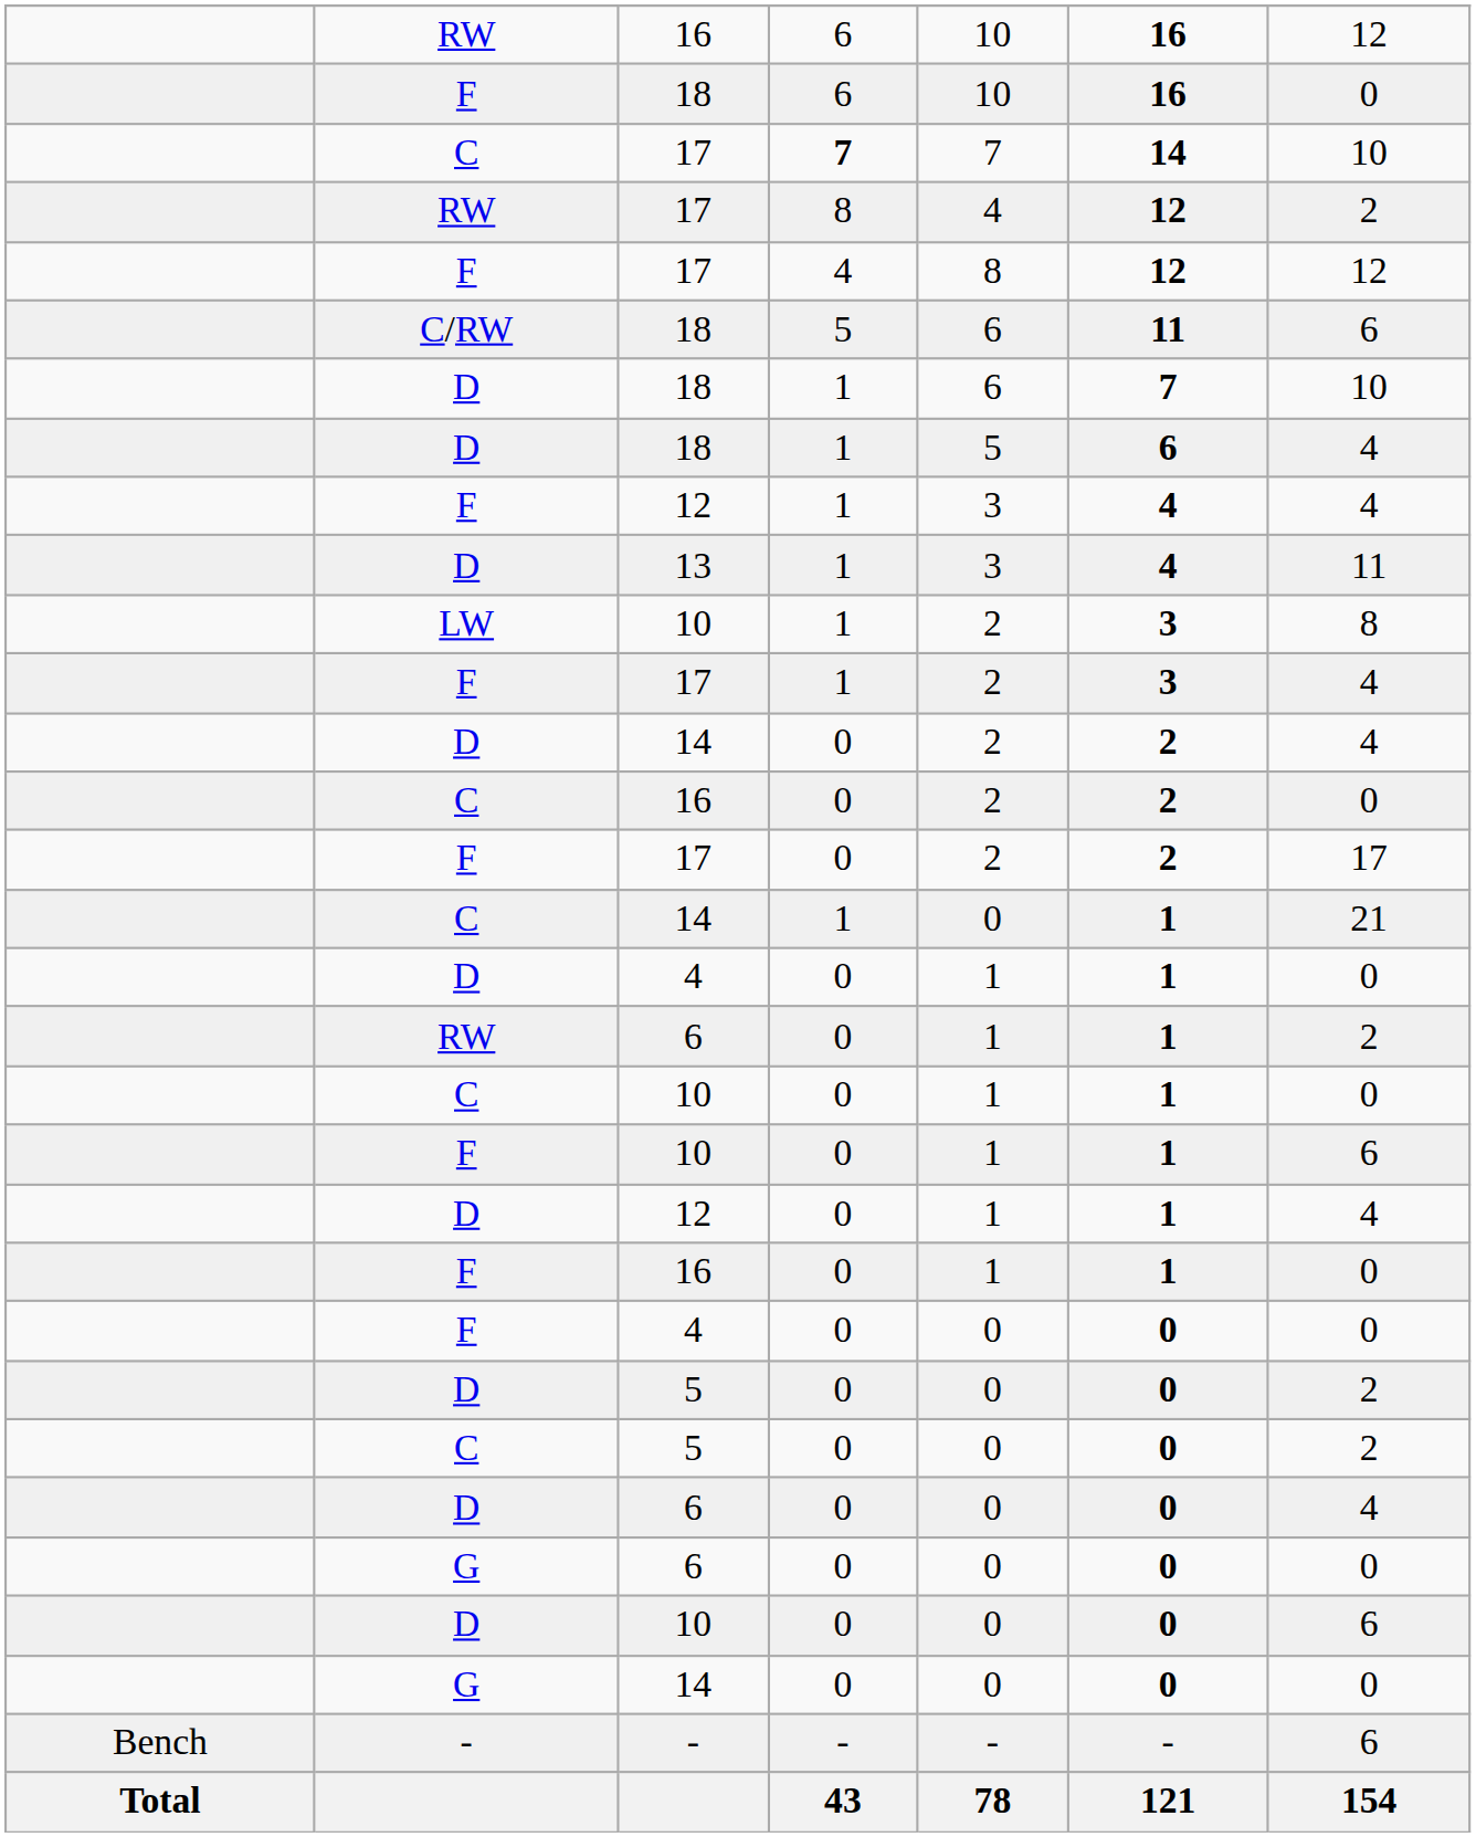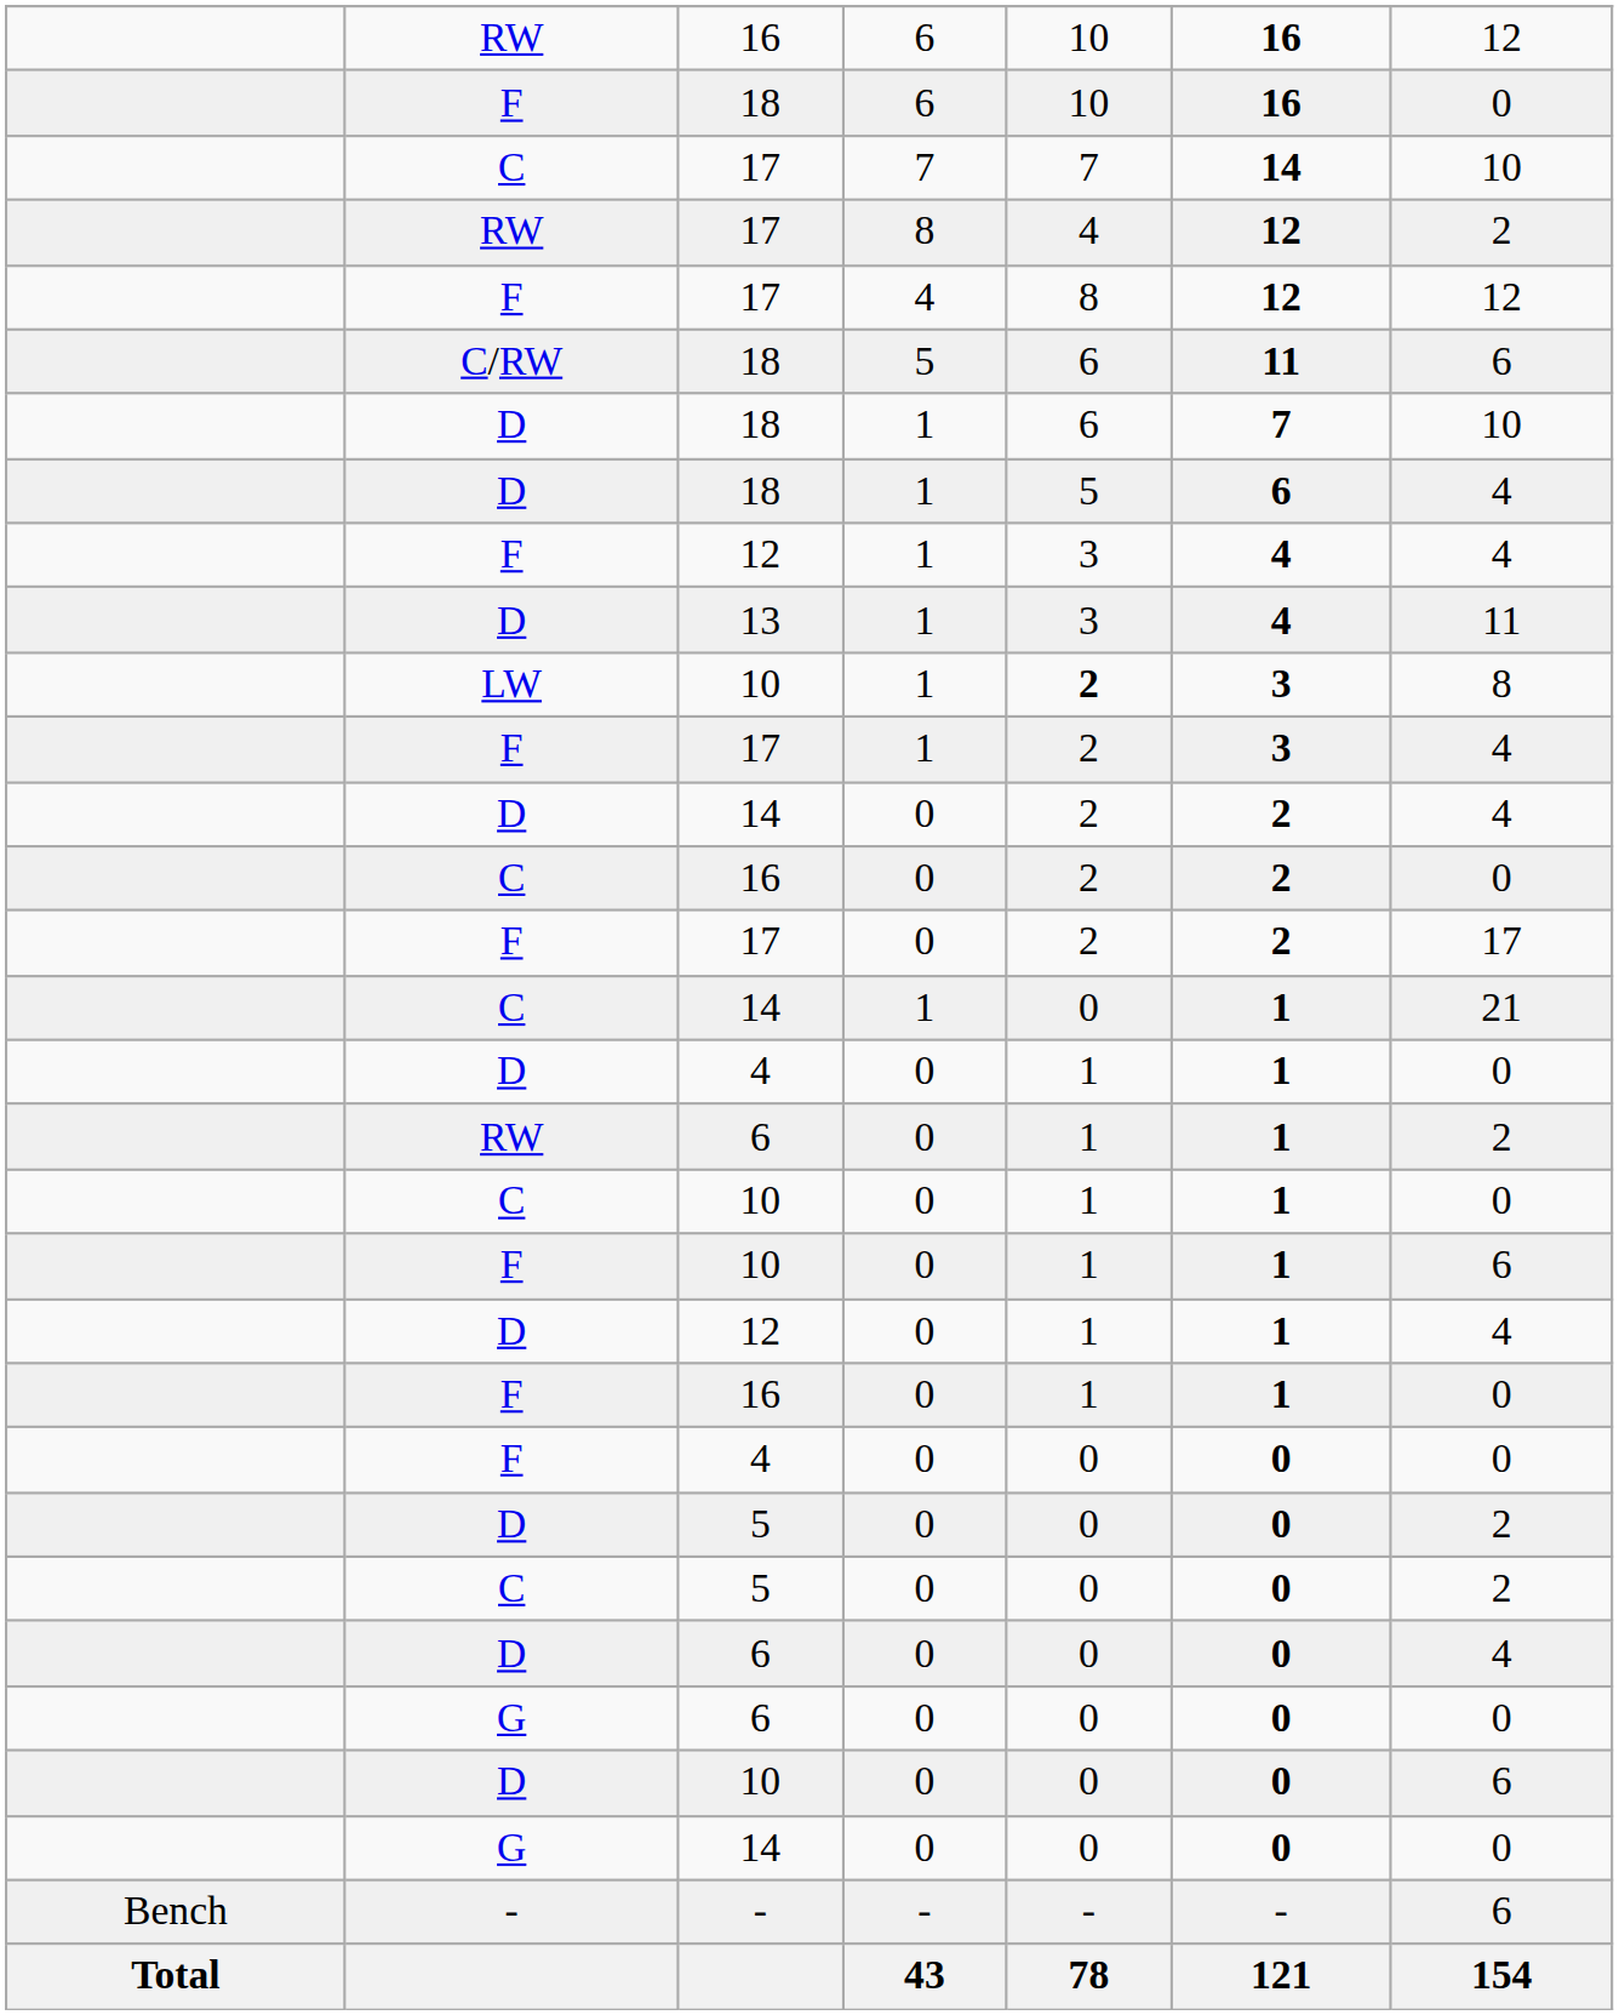C / 17 | column 4: bold -> normal
LW / 10 | column 5: normal -> bold
